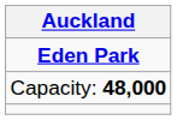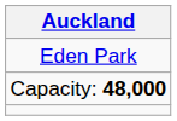row 2 | column 1: bold -> normal
